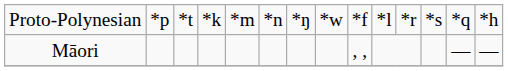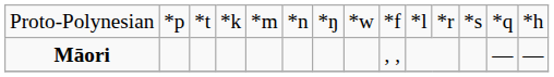Māori | column 1: normal -> bold
